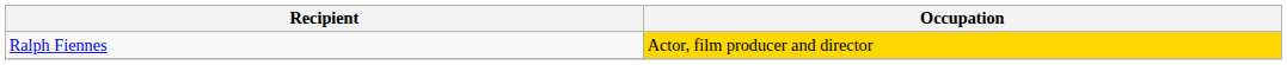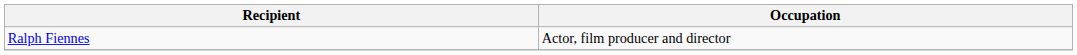Ralph Fiennes | Occupation: gold background -> no background
